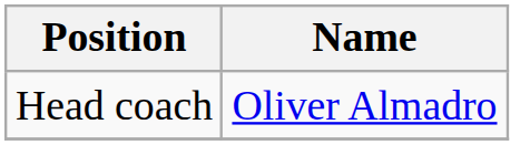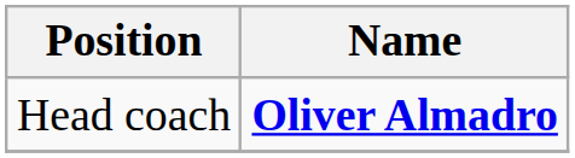Head coach | Name: normal -> bold
